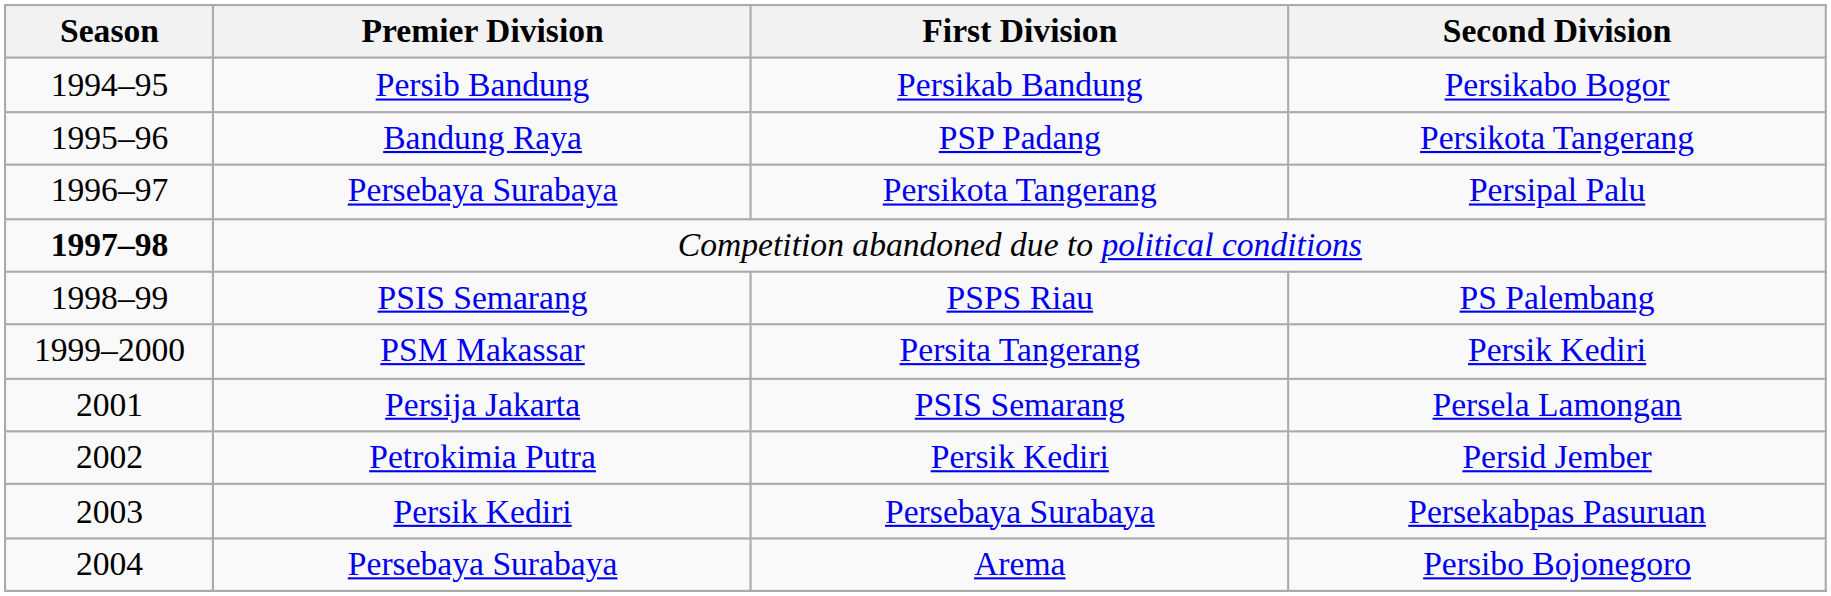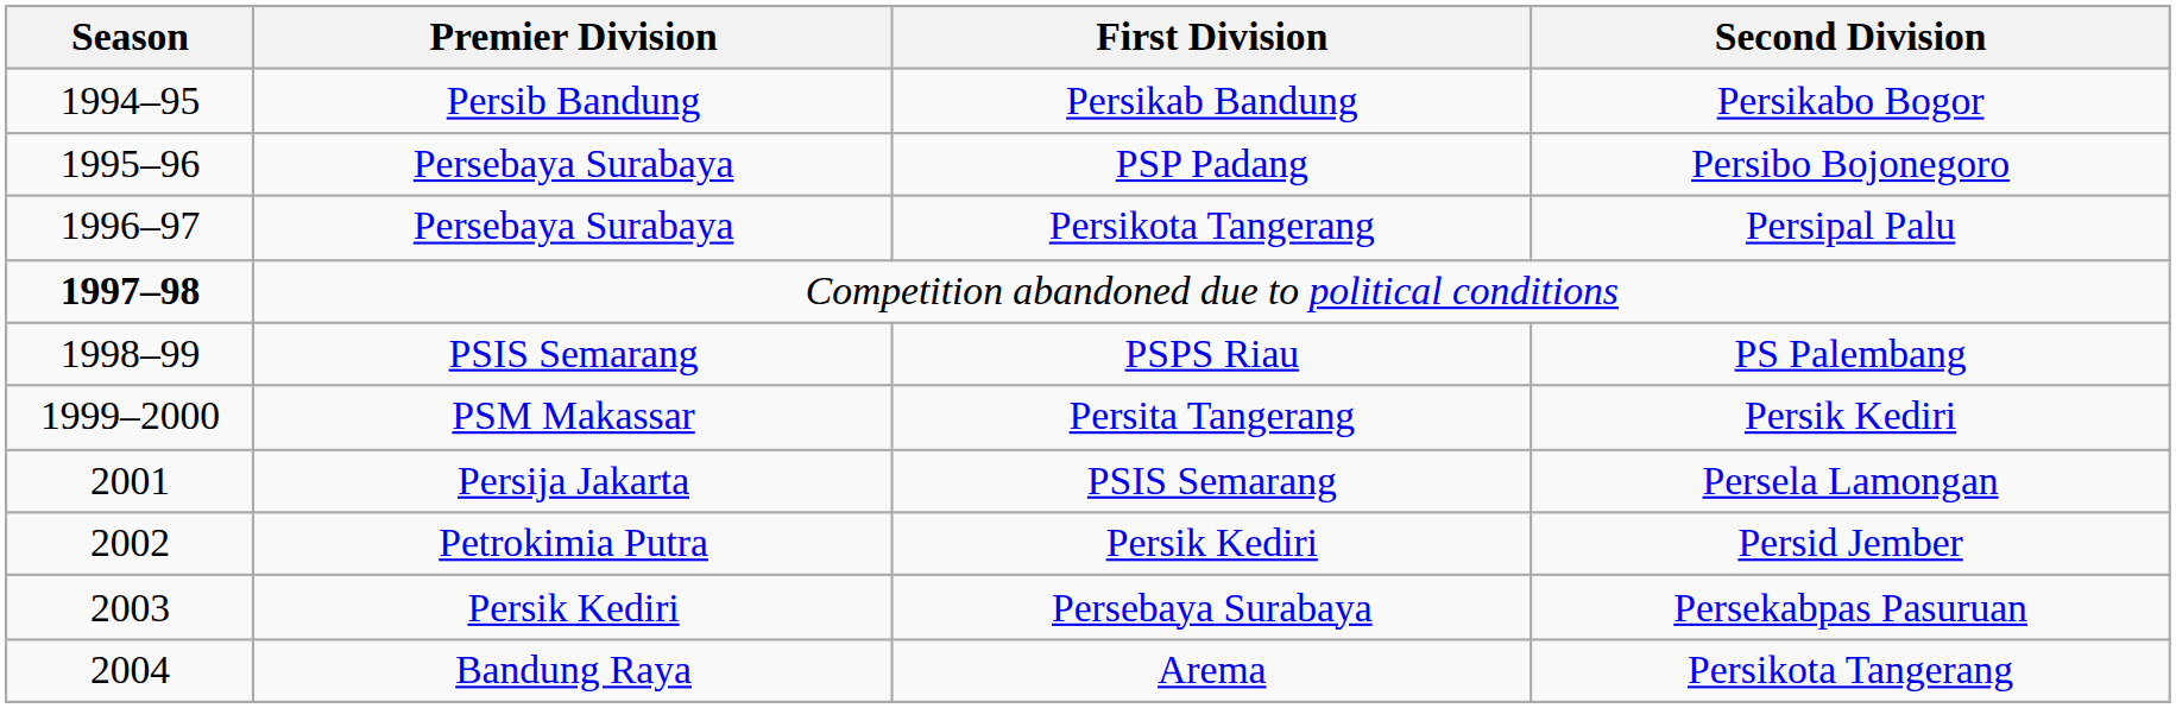PSP Padang | Premier Division: Bandung Raya -> Persebaya Surabaya
PSP Padang | Second Division: Persikota Tangerang -> Persibo Bojonegoro
Arema | Premier Division: Persebaya Surabaya -> Bandung Raya
Arema | Second Division: Persibo Bojonegoro -> Persikota Tangerang
